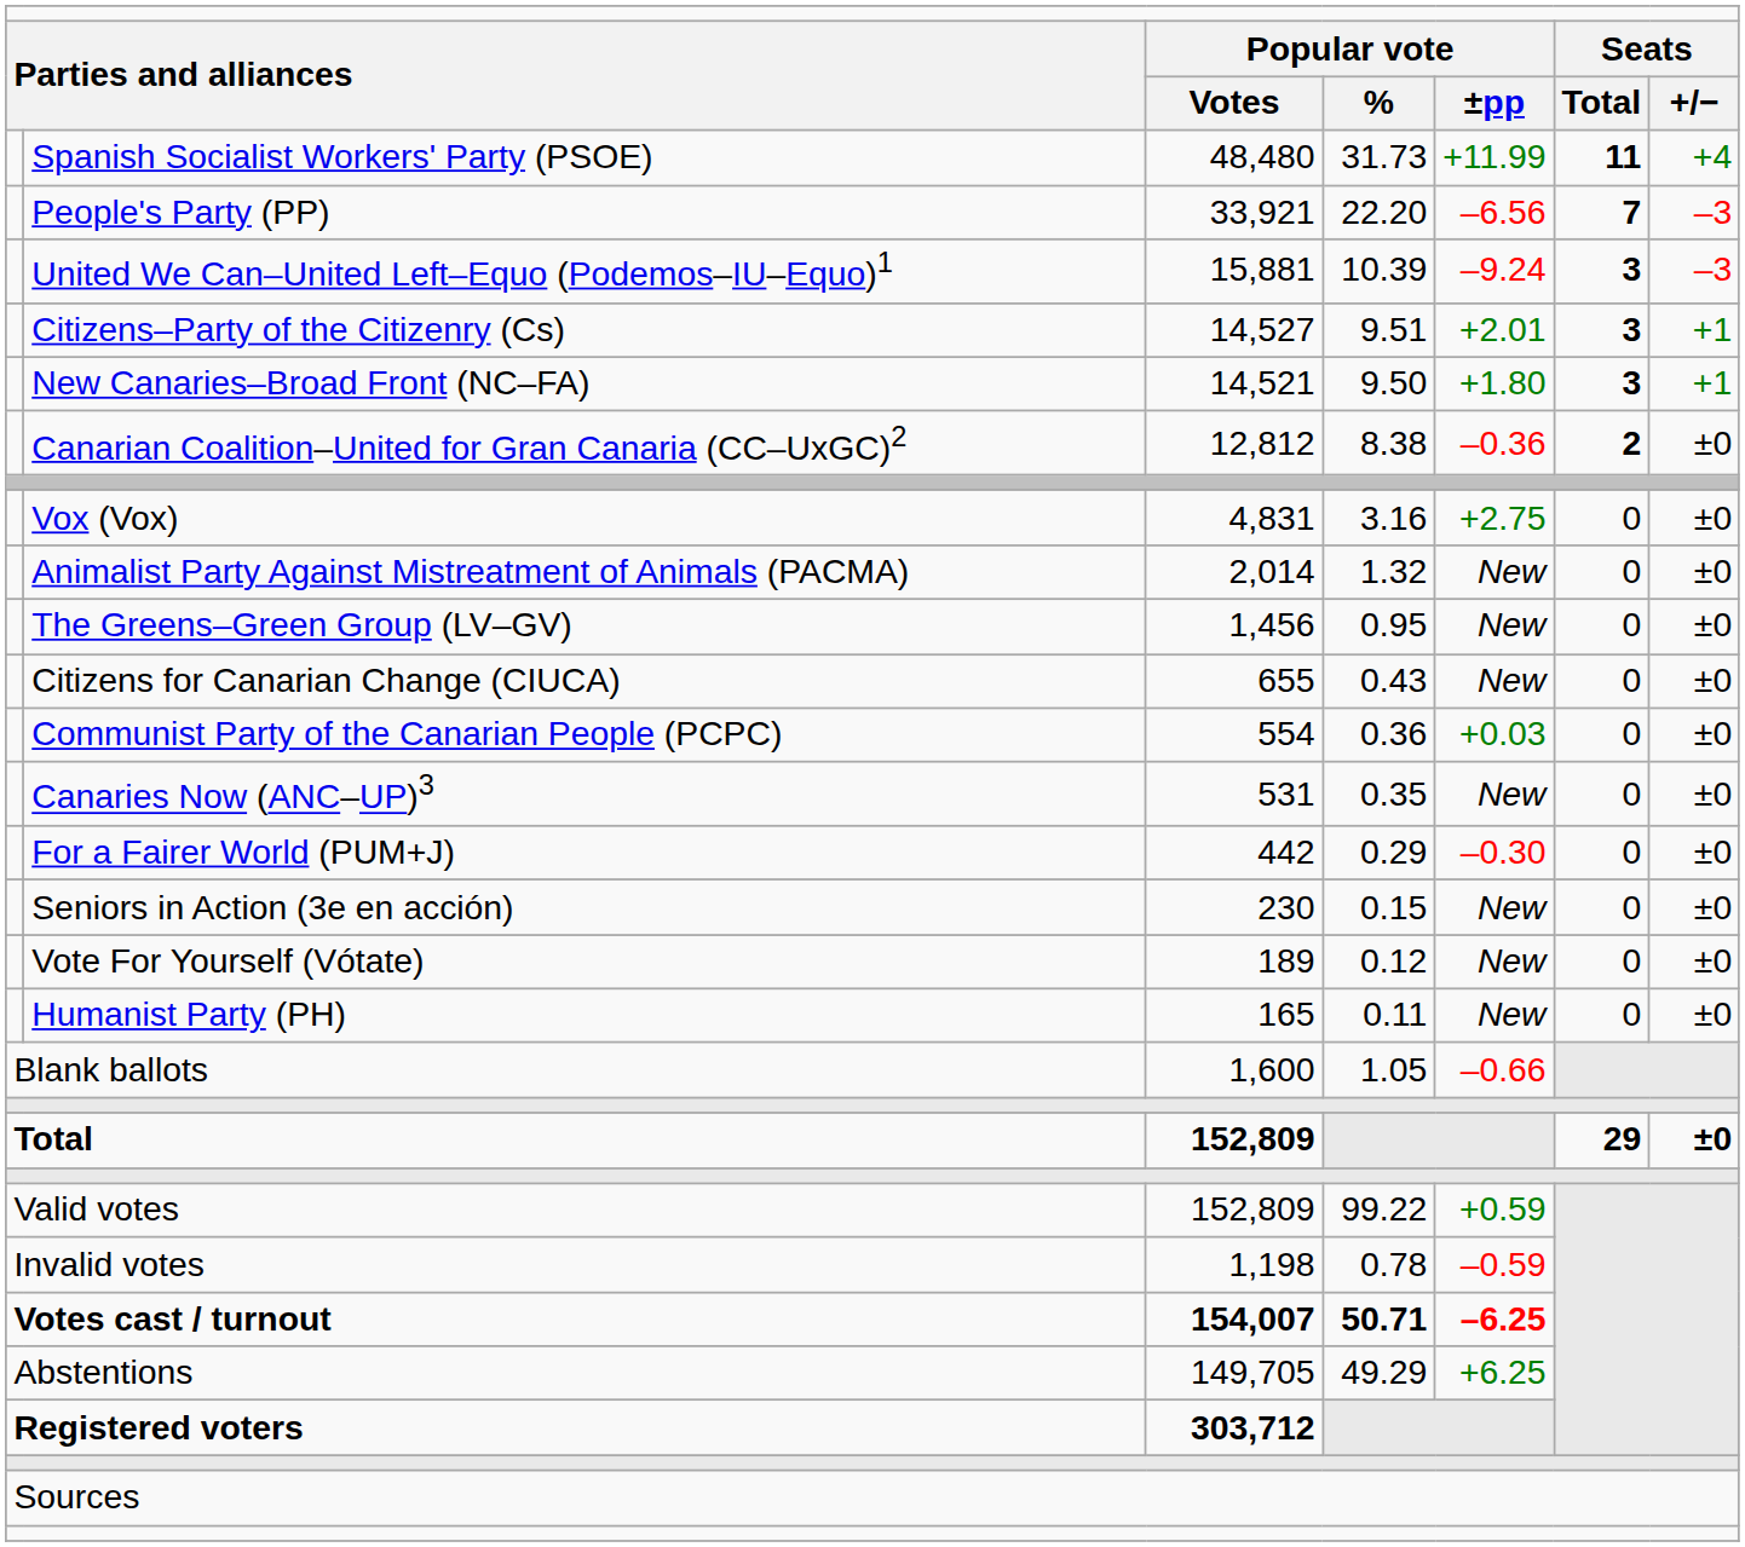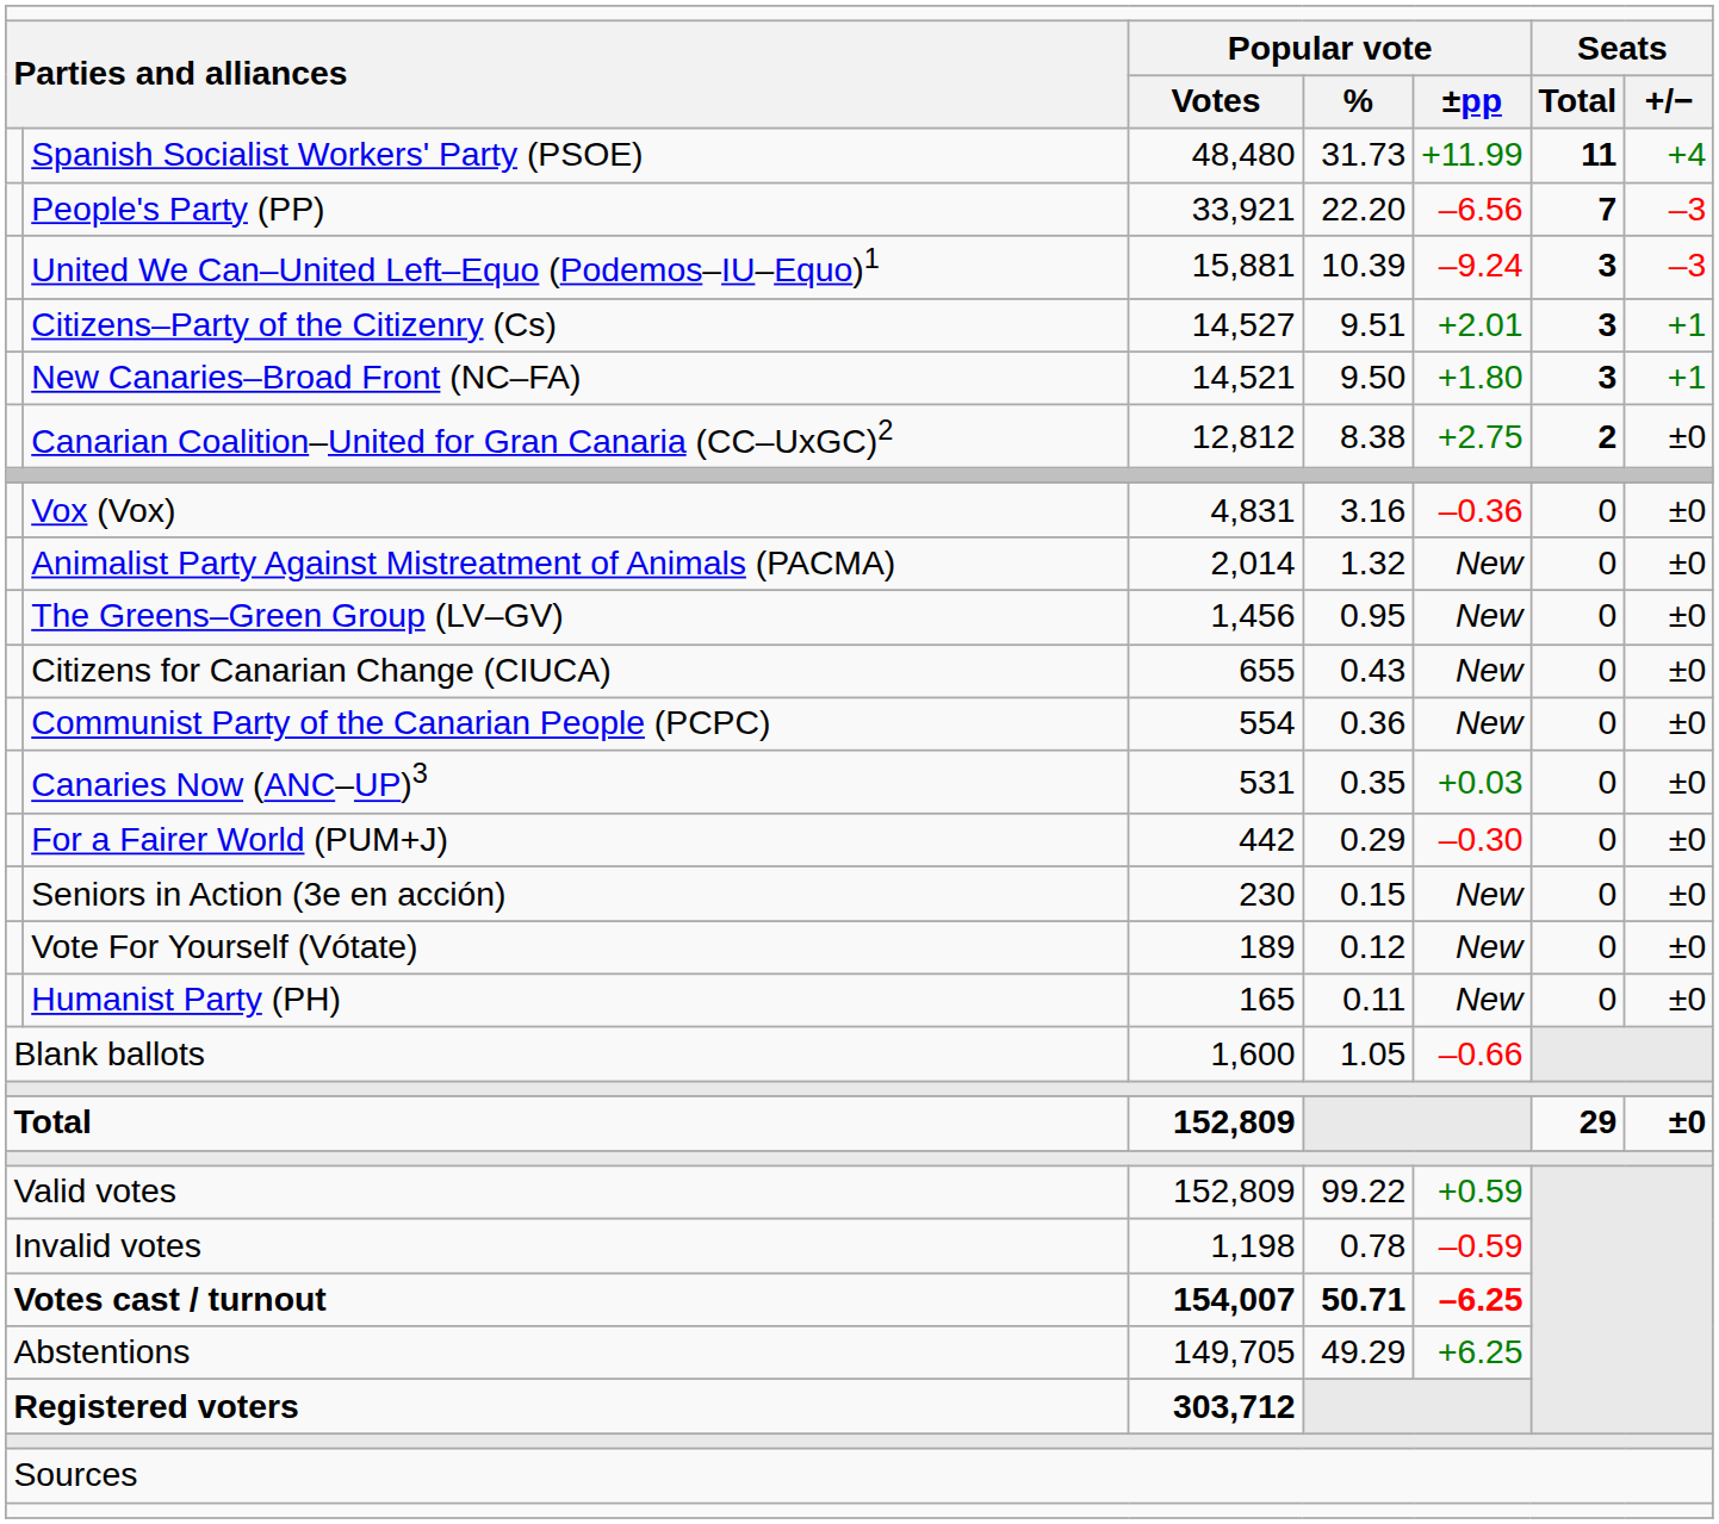Canarian Coalition–United for Gran Canaria (CC–UxGC)2 | column 5: –0.36 -> +2.75
Vox (Vox) | column 5: +2.75 -> –0.36
Communist Party of the Canarian People (PCPC) | column 5: +0.03 -> New
Canaries Now (ANC–UP)3 | column 5: New -> +0.03
